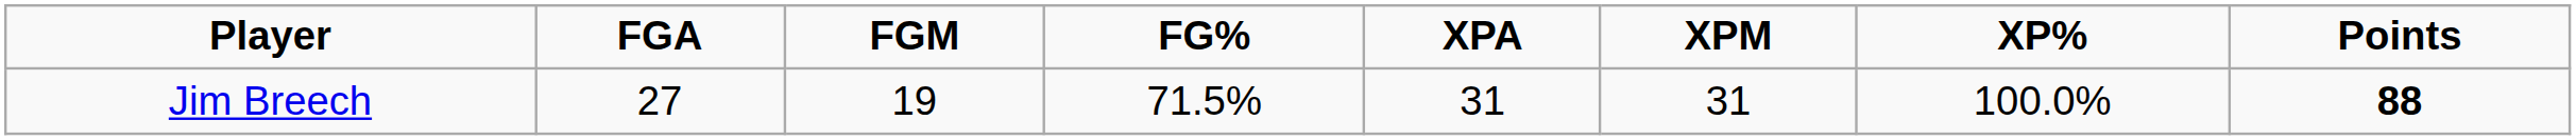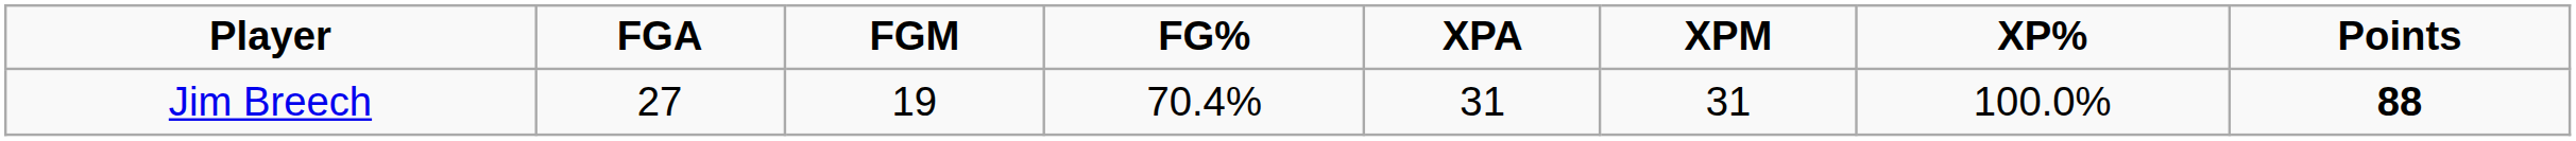Jim Breech | FG%: 71.5% -> 70.4%
